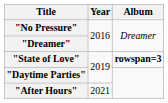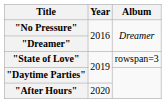"State of Love" | Album: bold -> normal
"After Hours" | Year: 2021 -> 2020
